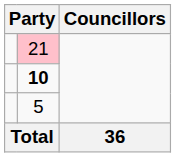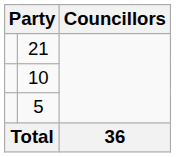21 | column 2: pink background -> no background
10 | column 2: bold -> normal
